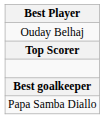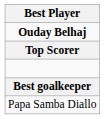row 2 | column 1: normal -> bold
